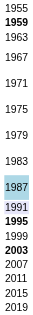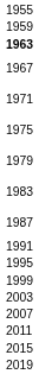1959 | column 1: bold -> normal
1963 | column 1: normal -> bold
1987 | column 1: lightblue background -> no background
1991 | column 1: lavender background -> no background
1995 | column 1: bold -> normal
2003 | column 1: bold -> normal
